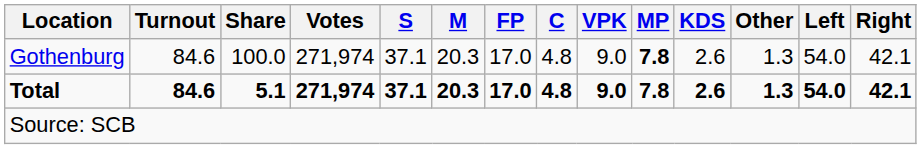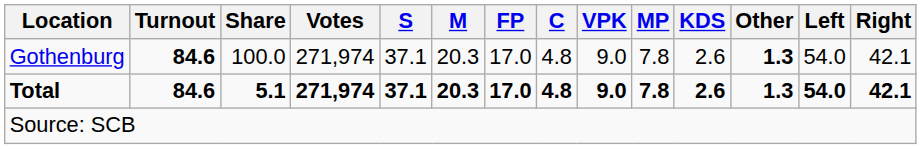Gothenburg | Turnout: normal -> bold
Gothenburg | MP: bold -> normal
Gothenburg | Other: normal -> bold
